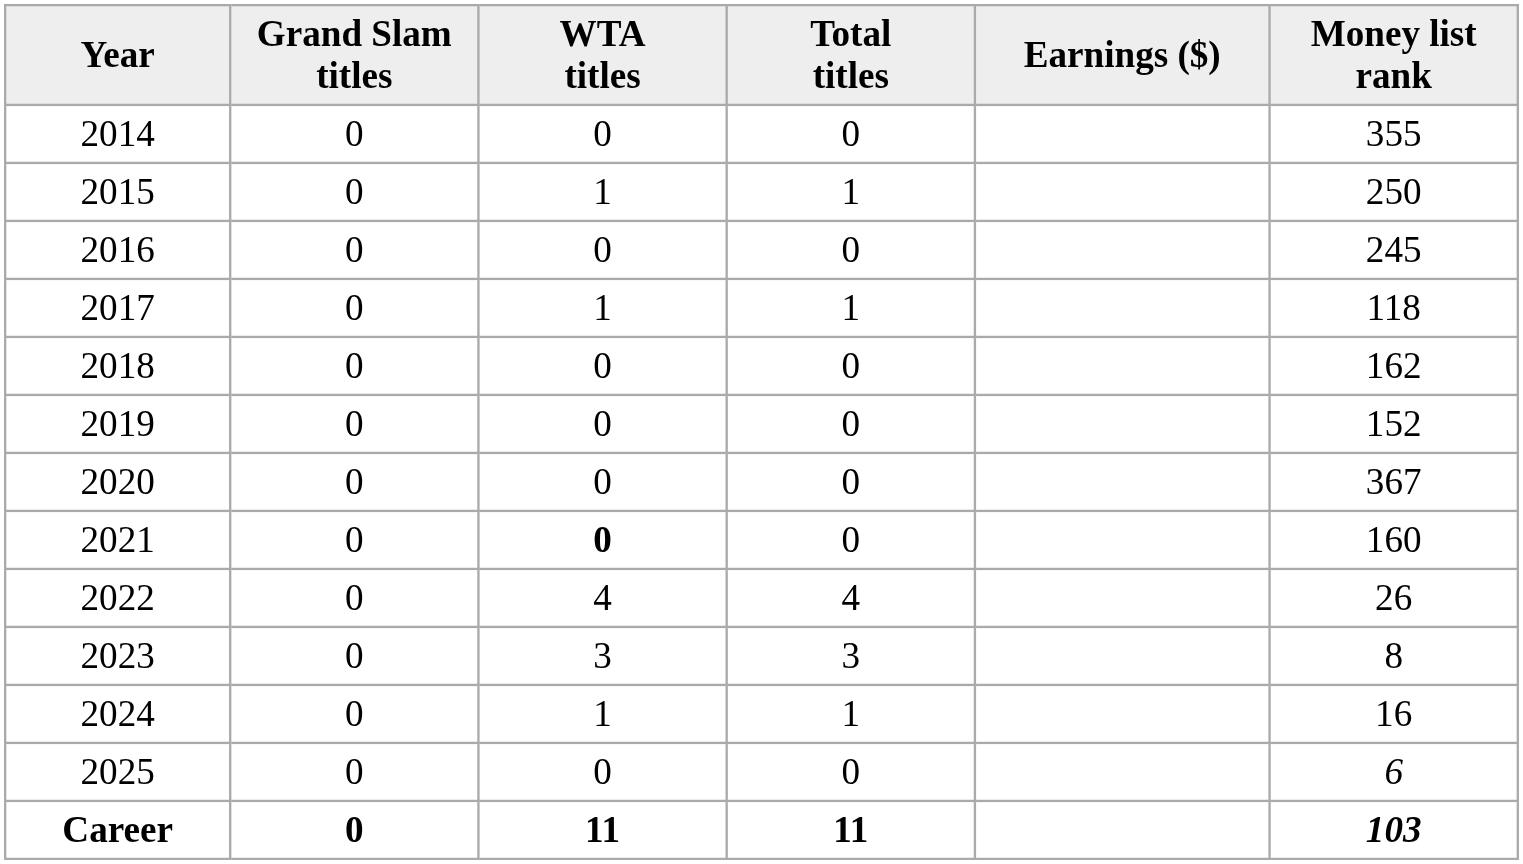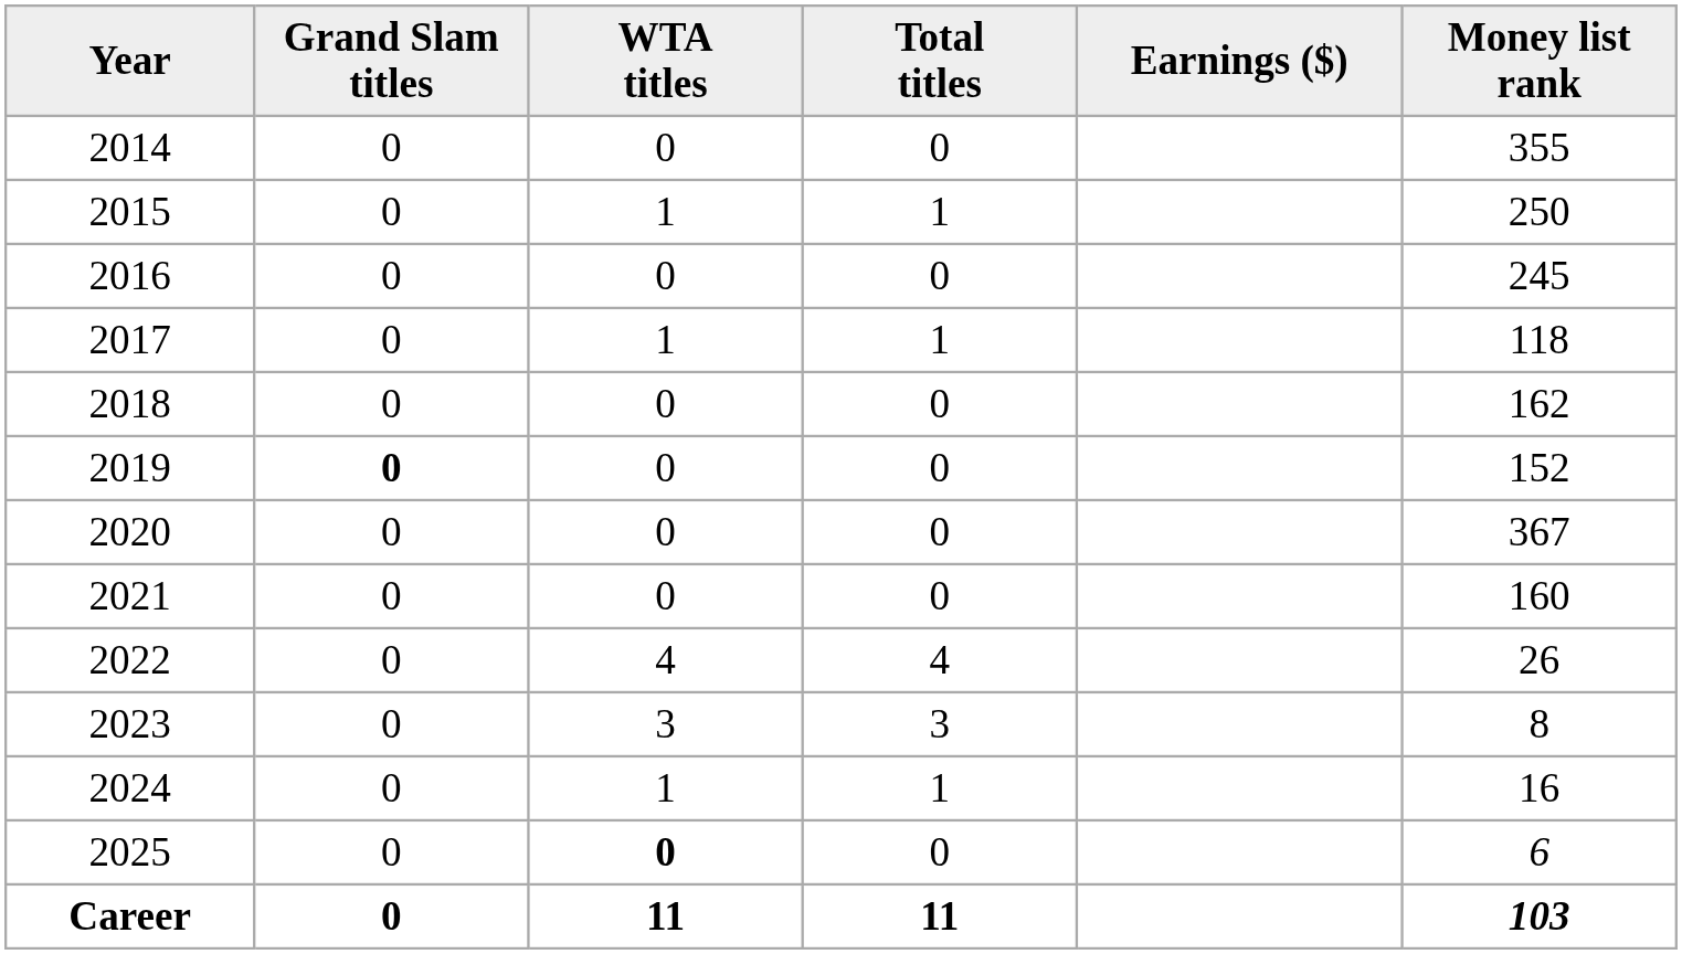2019 | column 2: normal -> bold
2021 | column 3: bold -> normal
2025 | column 3: normal -> bold
